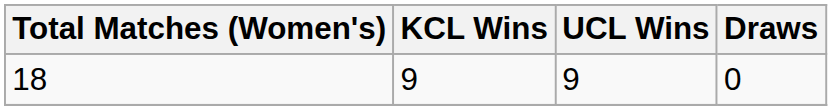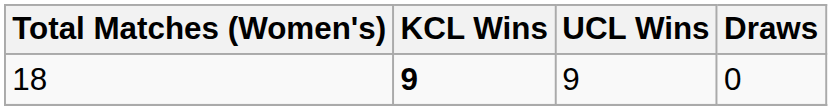18 | KCL Wins: normal -> bold
